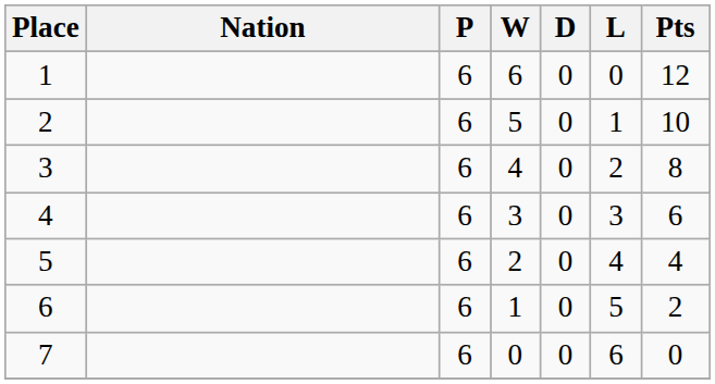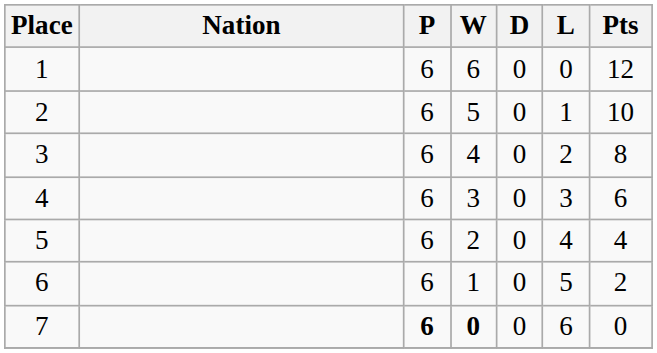7 | P: normal -> bold
7 | W: normal -> bold
